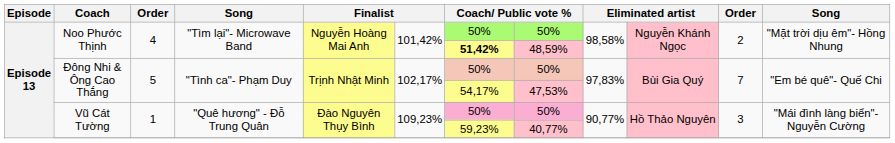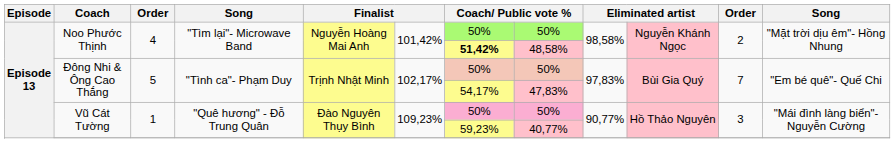row 3 | column 8: 48,59% -> 48,58%
row 5 | column 8: 47,53% -> 47,83%
